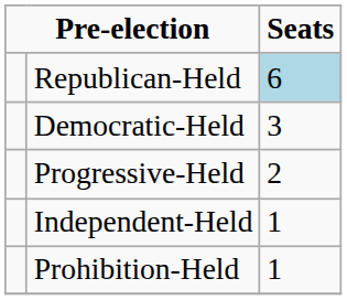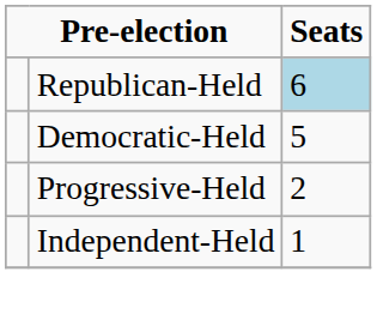Democratic-Held | column 3: 3 -> 5
- row: Prohibition-Held | 1
